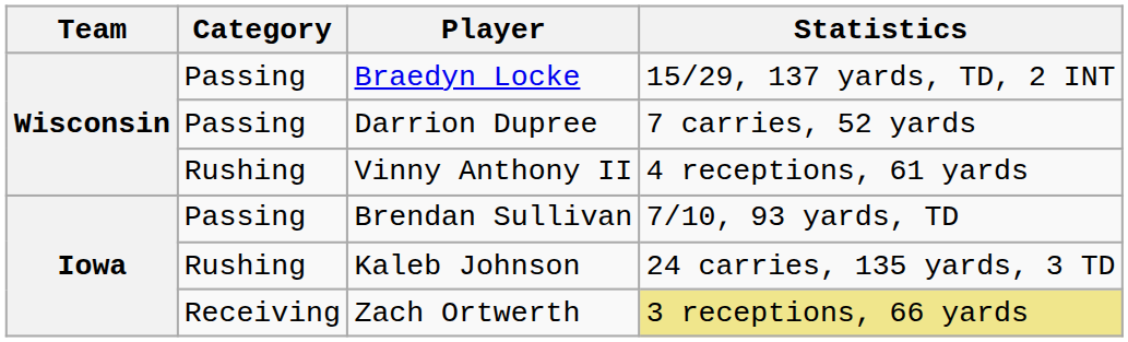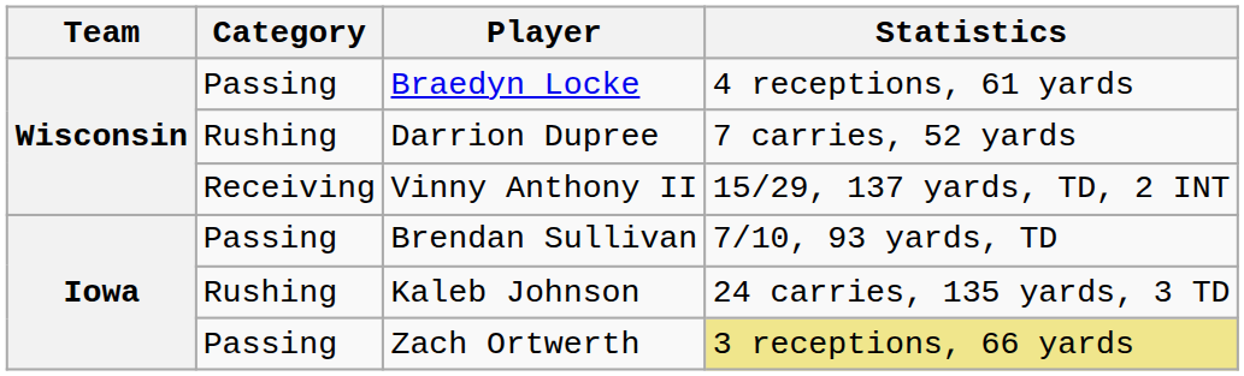Braedyn Locke | Statistics: 15/29, 137 yards, TD, 2 INT -> 4 receptions, 61 yards
Darrion Dupree | Category: Passing -> Rushing
Vinny Anthony II | Category: Rushing -> Receiving
Vinny Anthony II | Statistics: 4 receptions, 61 yards -> 15/29, 137 yards, TD, 2 INT
Zach Ortwerth | Category: Receiving -> Passing
